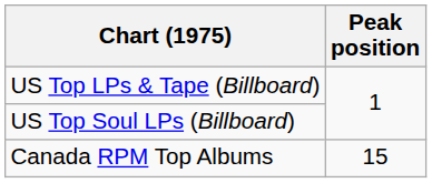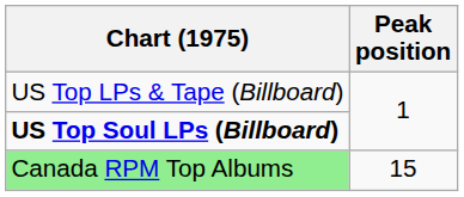US Top Soul LPs (Billboard) | Chart (1975): normal -> bold
Canada RPM Top Albums | Chart (1975): no background -> lightgreen background
